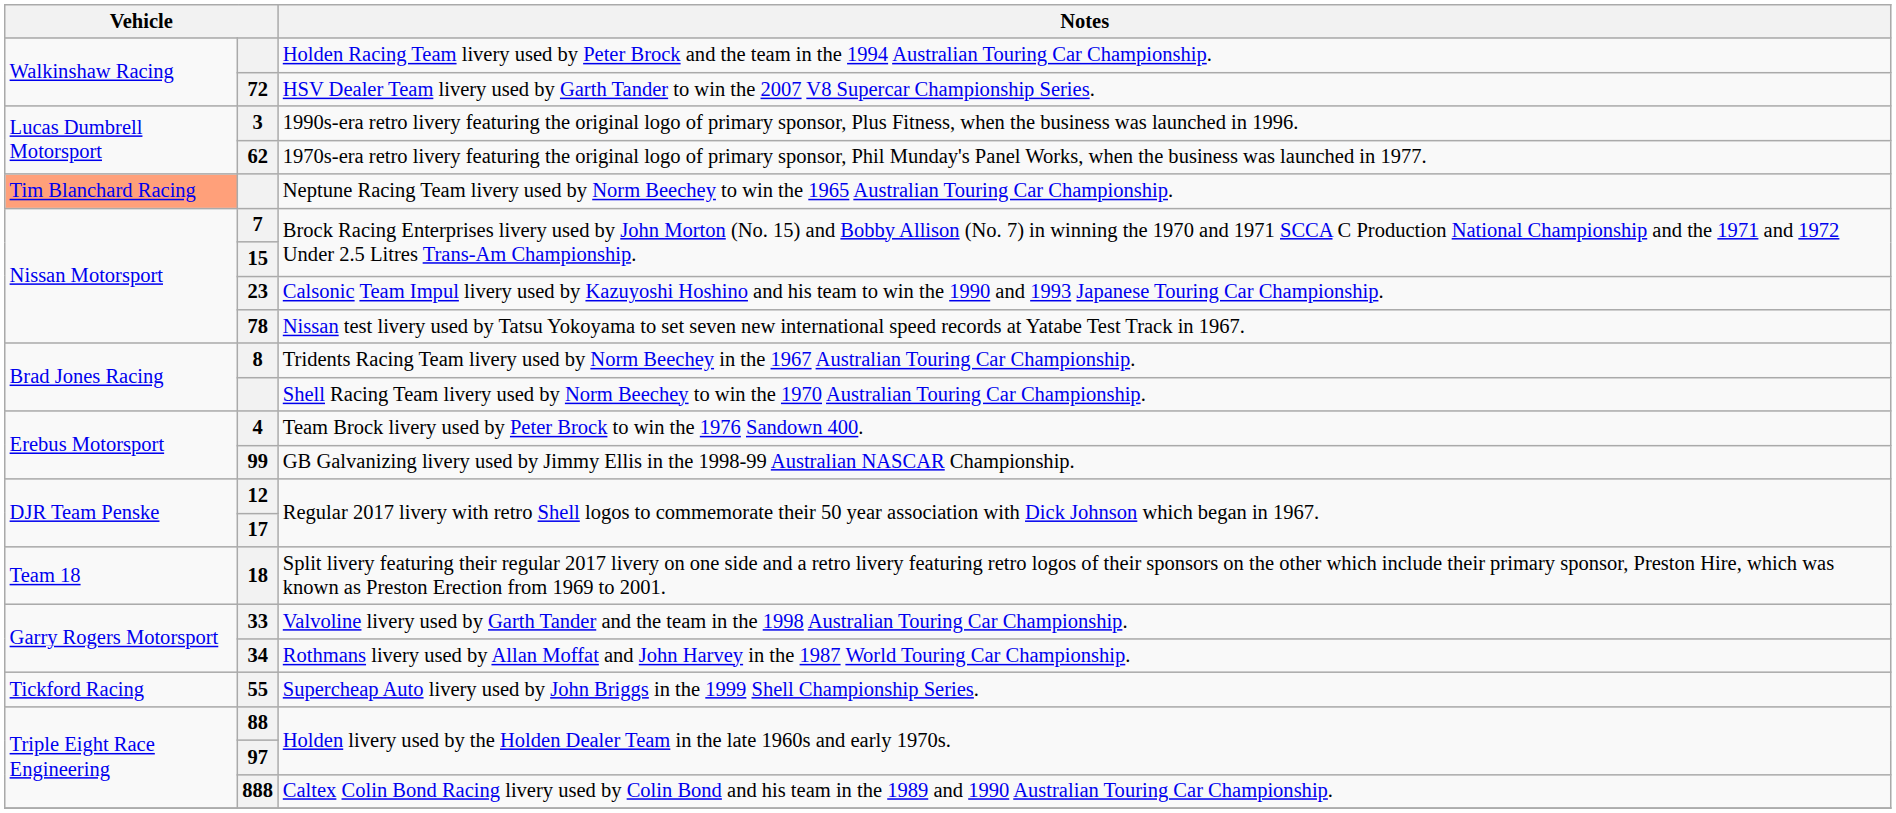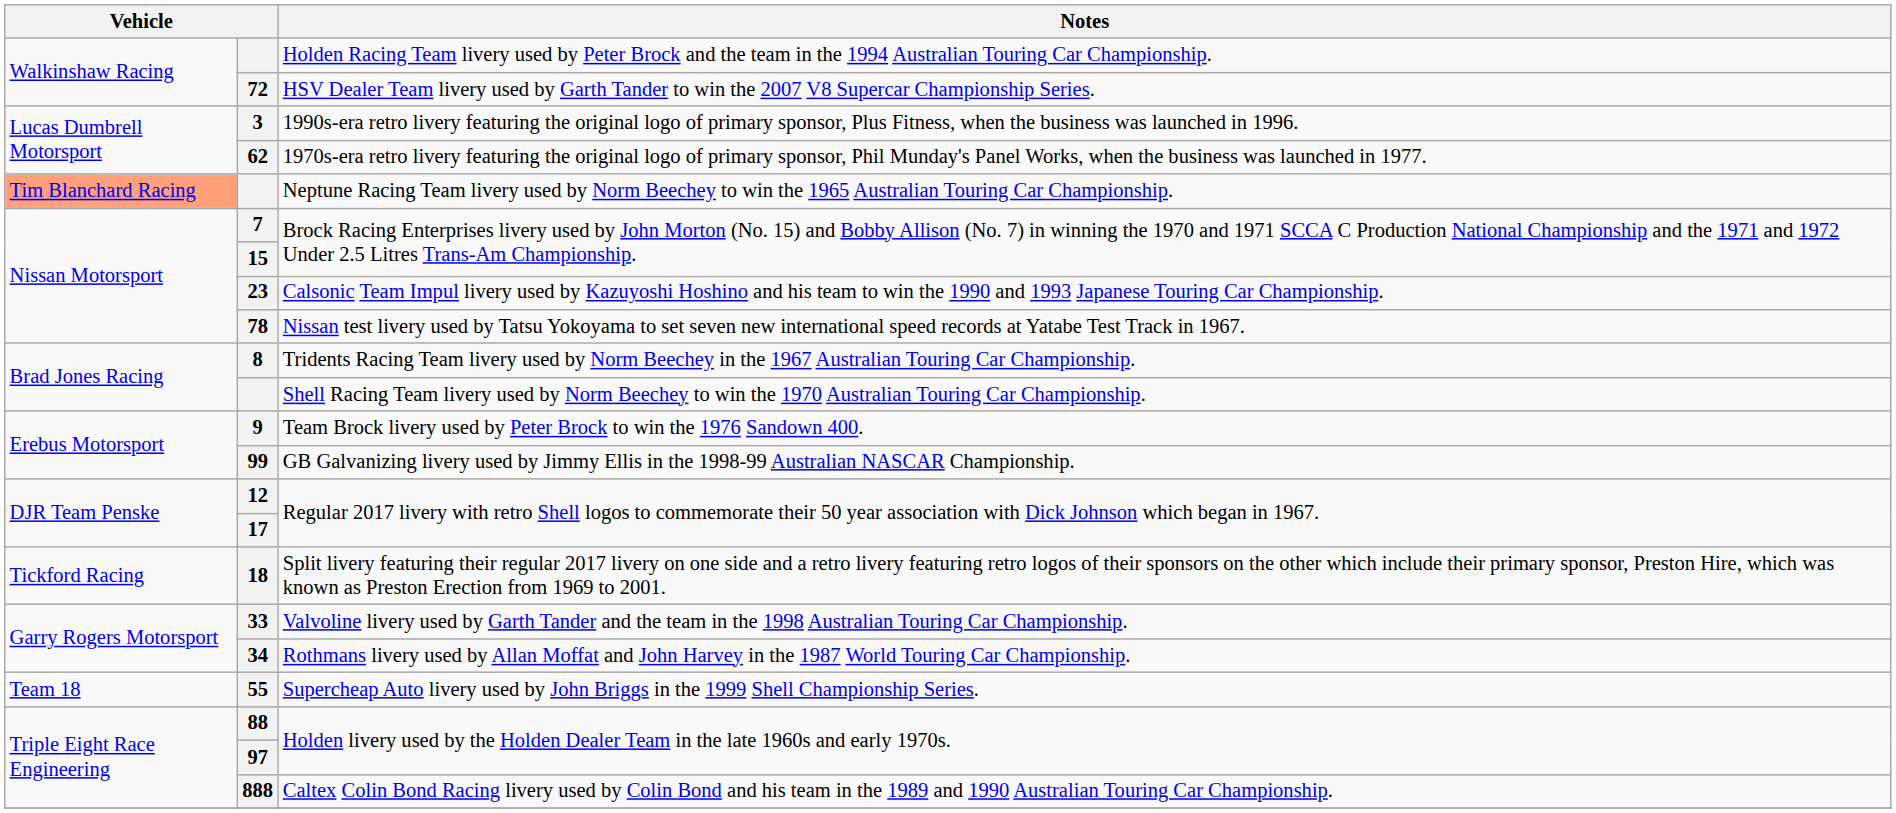row 13 | column 2: 4 -> 9
row 17 | column 1: Team 18 -> Tickford Racing
row 20 | column 1: Tickford Racing -> Team 18
